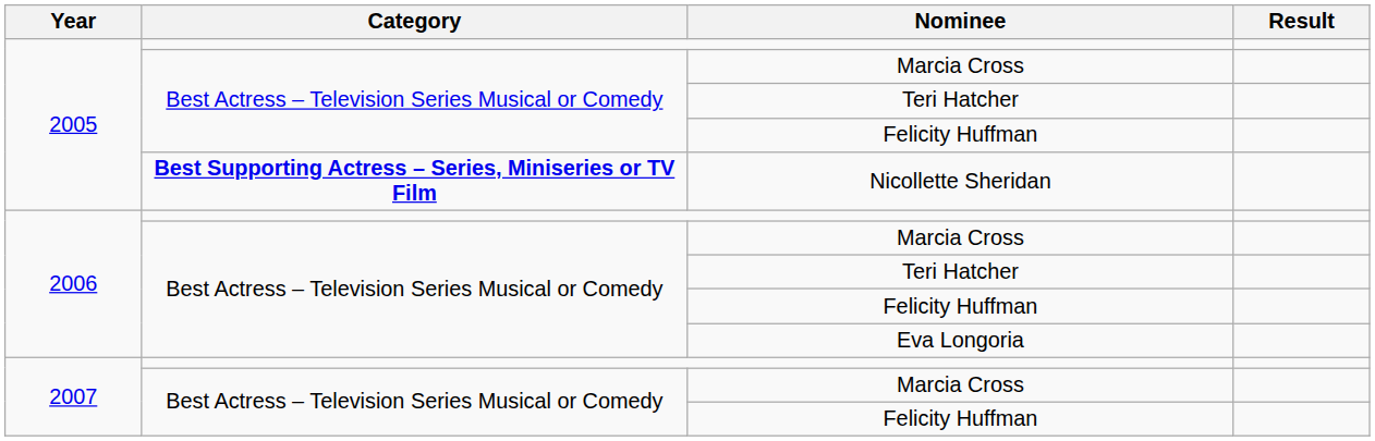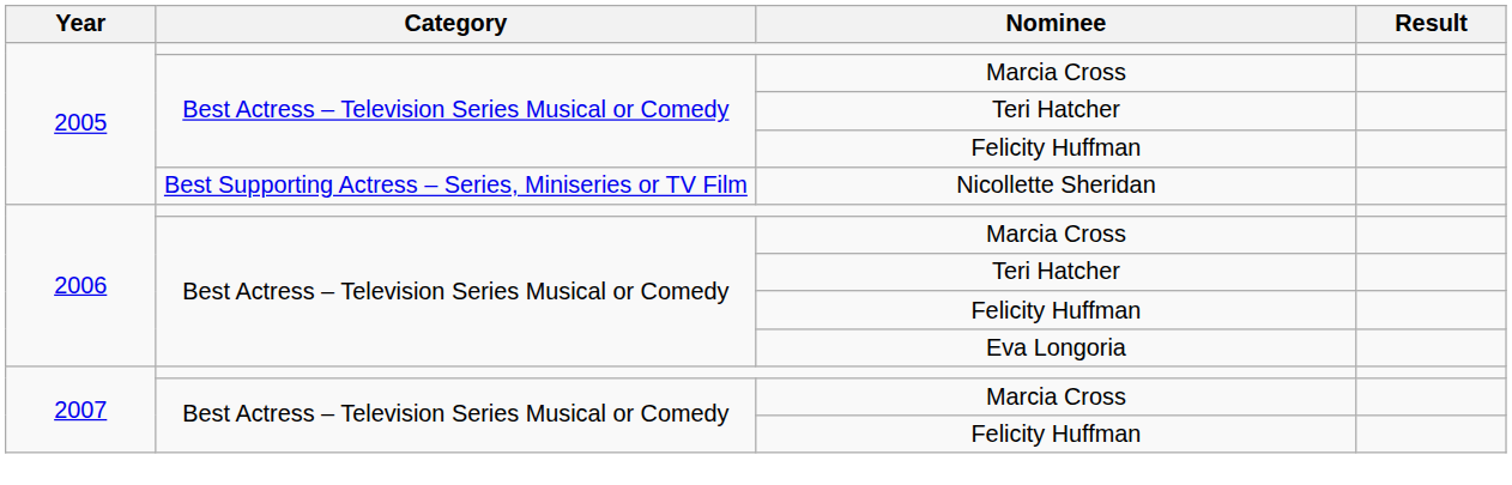Nicollette Sheridan | Category: bold -> normal
